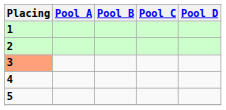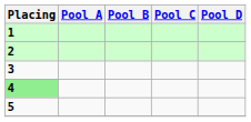3 | Placing: lightsalmon background -> no background
4 | Placing: no background -> lightgreen background
